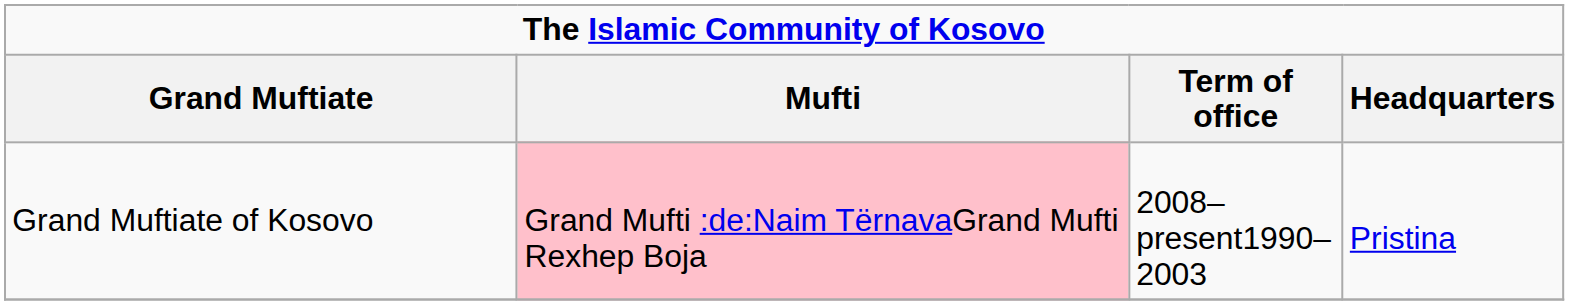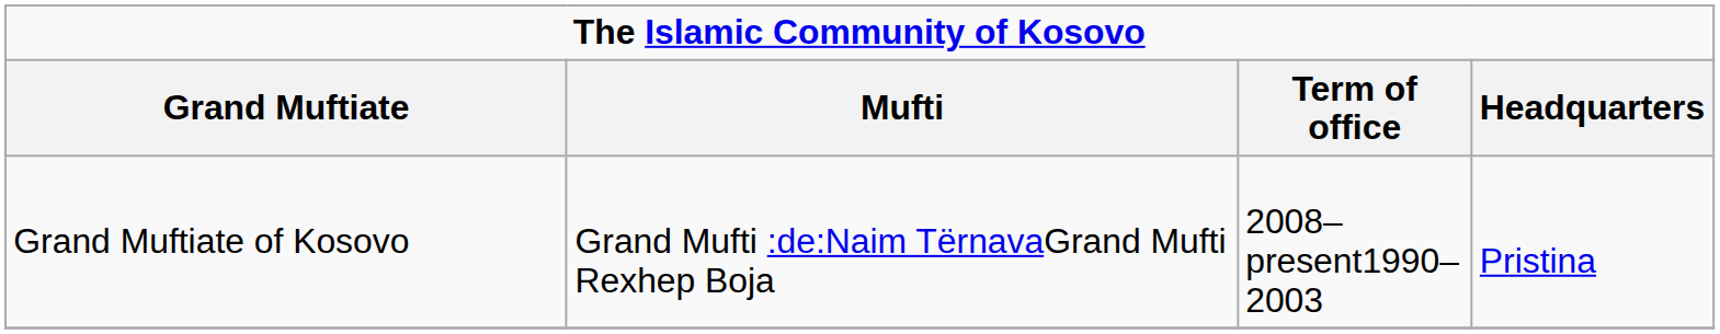Grand Muftiate of Kosovo | Mufti: pink background -> no background
